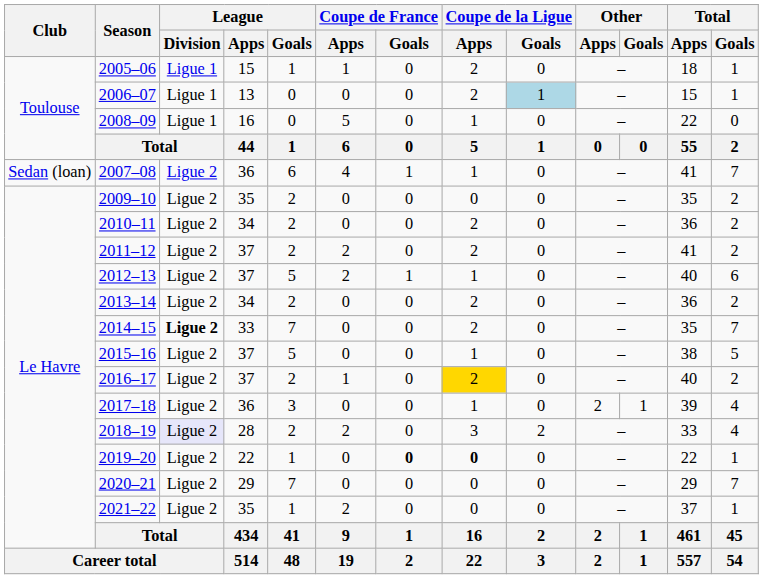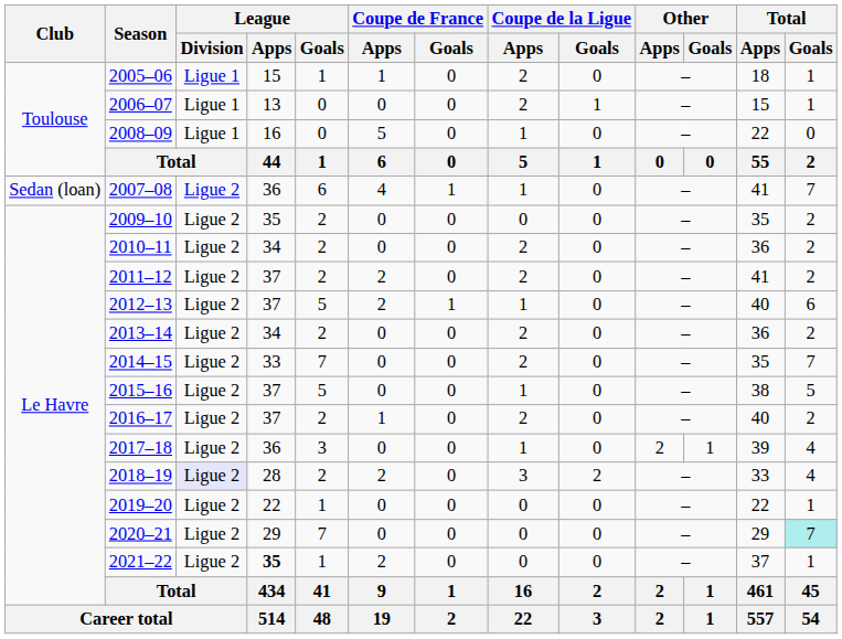2006–07 | Coupe de la Ligue / Goals: lightblue background -> no background
2014–15 | League / Division: bold -> normal
2016–17 | Coupe de la Ligue / Apps: gold background -> no background
2019–20 | Coupe de France / Goals: bold -> normal
2019–20 | Coupe de la Ligue / Apps: bold -> normal
2020–21 | Total / Goals: no background -> paleturquoise background
2021–22 | League / Apps: normal -> bold
